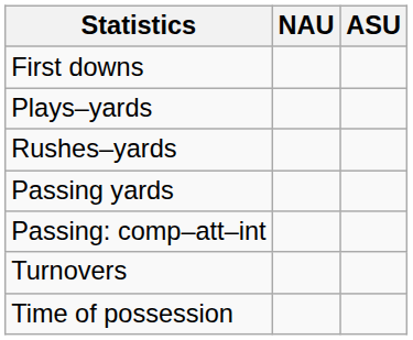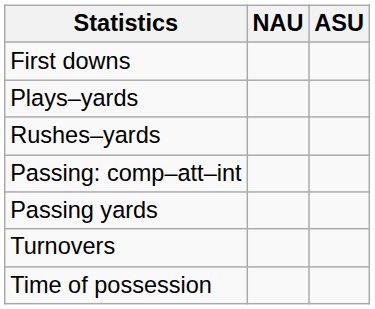rows swapped: Passing yards <-> Passing: comp–att–int
